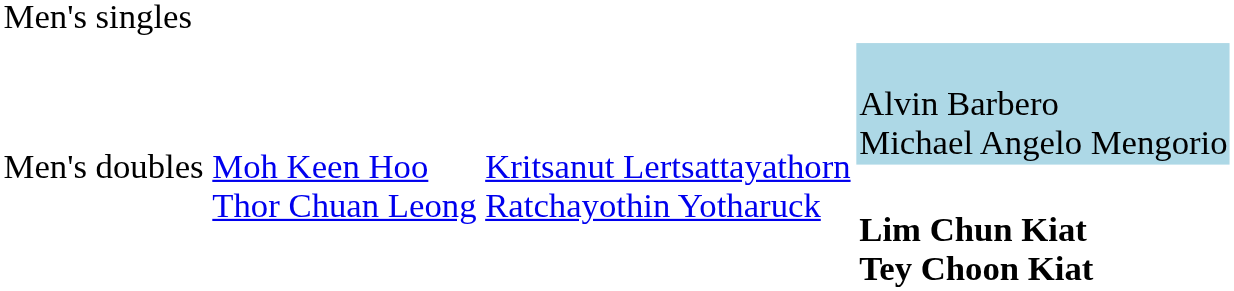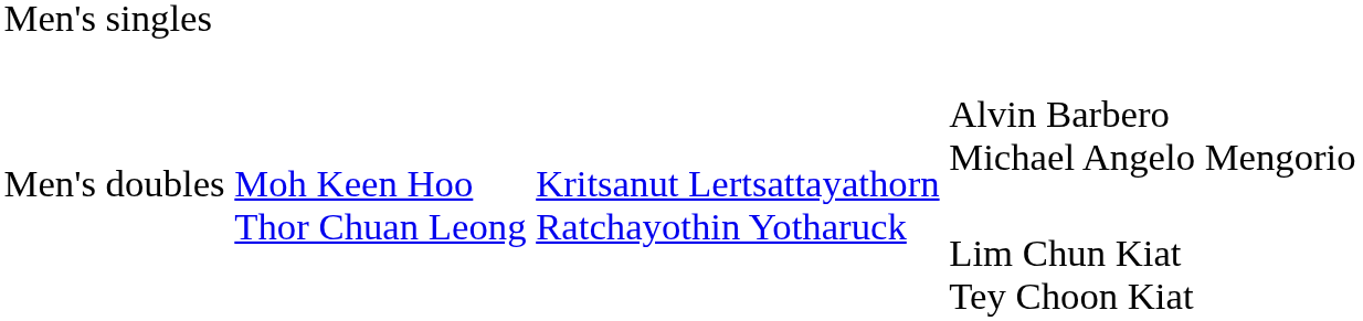Alvin Barbero Michael Angelo Mengorio | column 4: lightblue background -> no background
Lim Chun Kiat Tey Choon Kiat | column 4: bold -> normal
